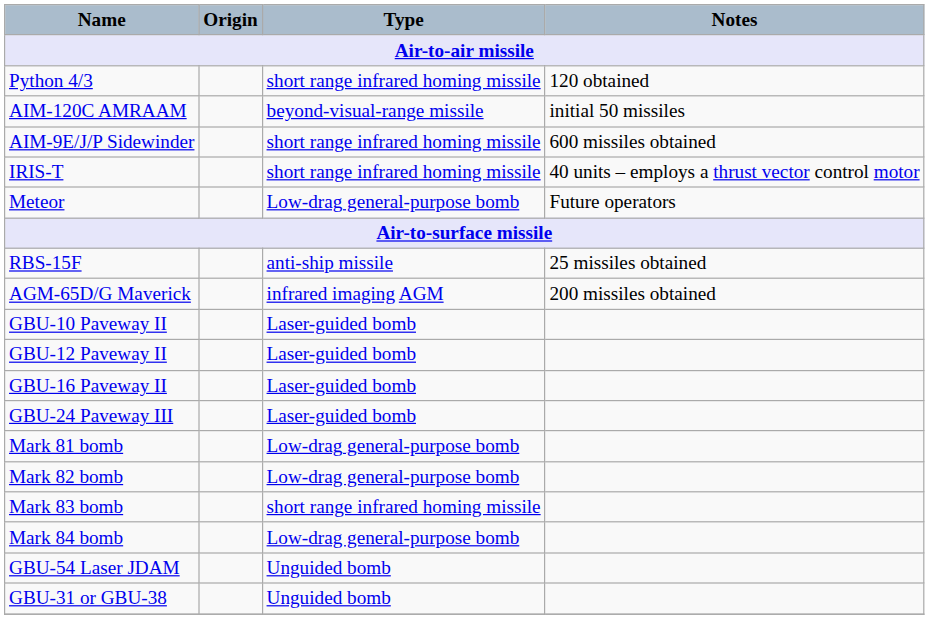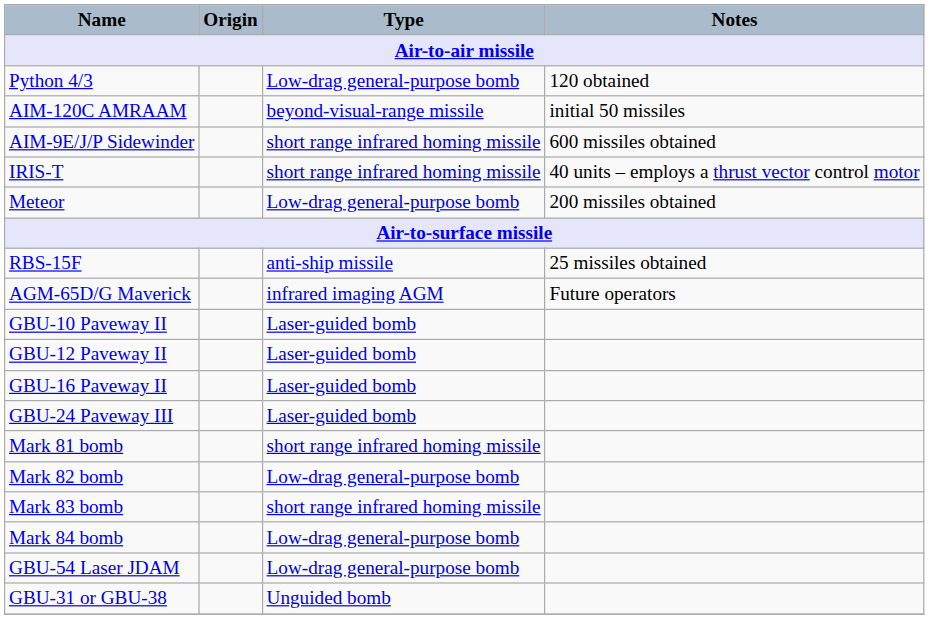Python 4/3 | Type: short range infrared homing missile -> Low-drag general-purpose bomb
Meteor | Notes: Future operators -> 200 missiles obtained
AGM-65D/G Maverick | Notes: 200 missiles obtained -> Future operators
Mark 81 bomb | Type: Low-drag general-purpose bomb -> short range infrared homing missile
GBU-54 Laser JDAM | Type: Unguided bomb -> Low-drag general-purpose bomb
